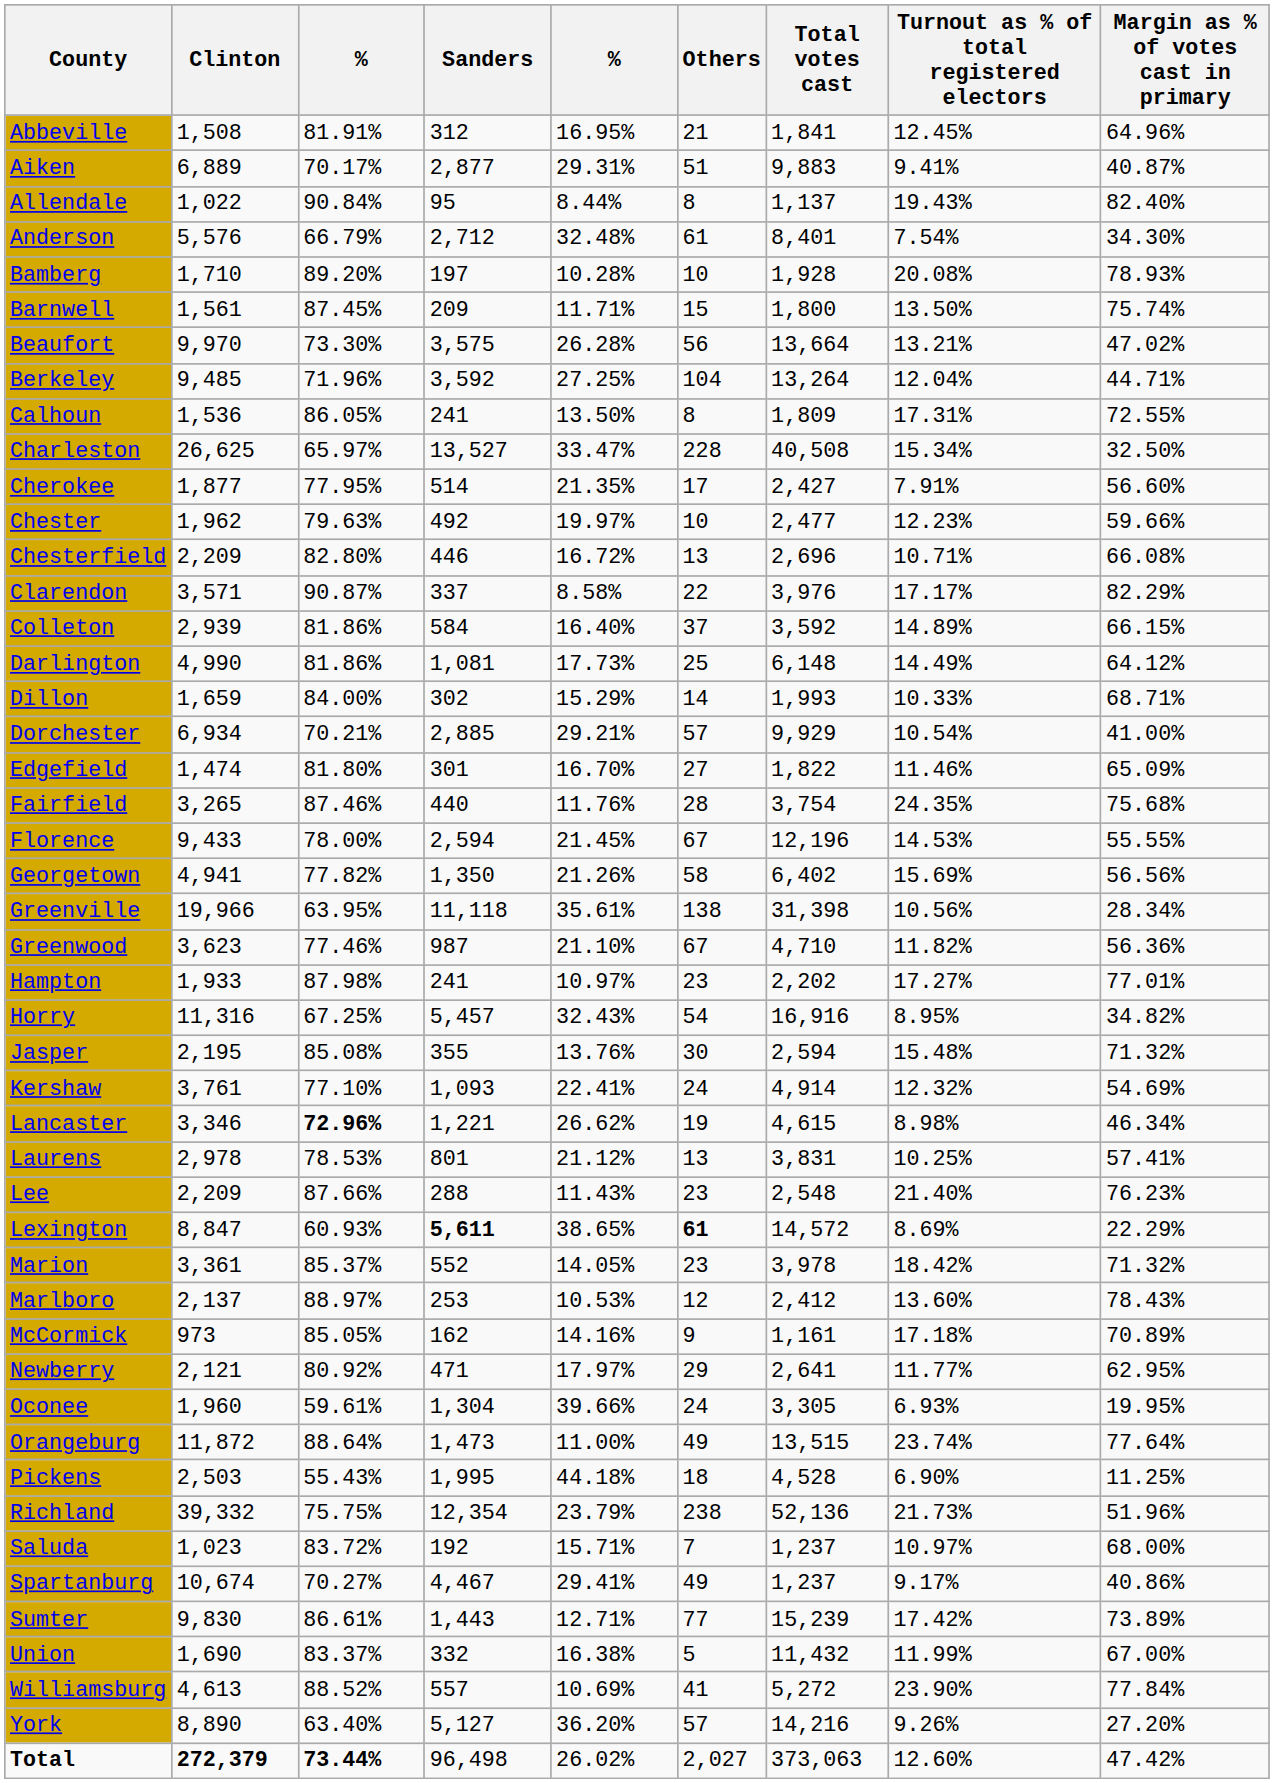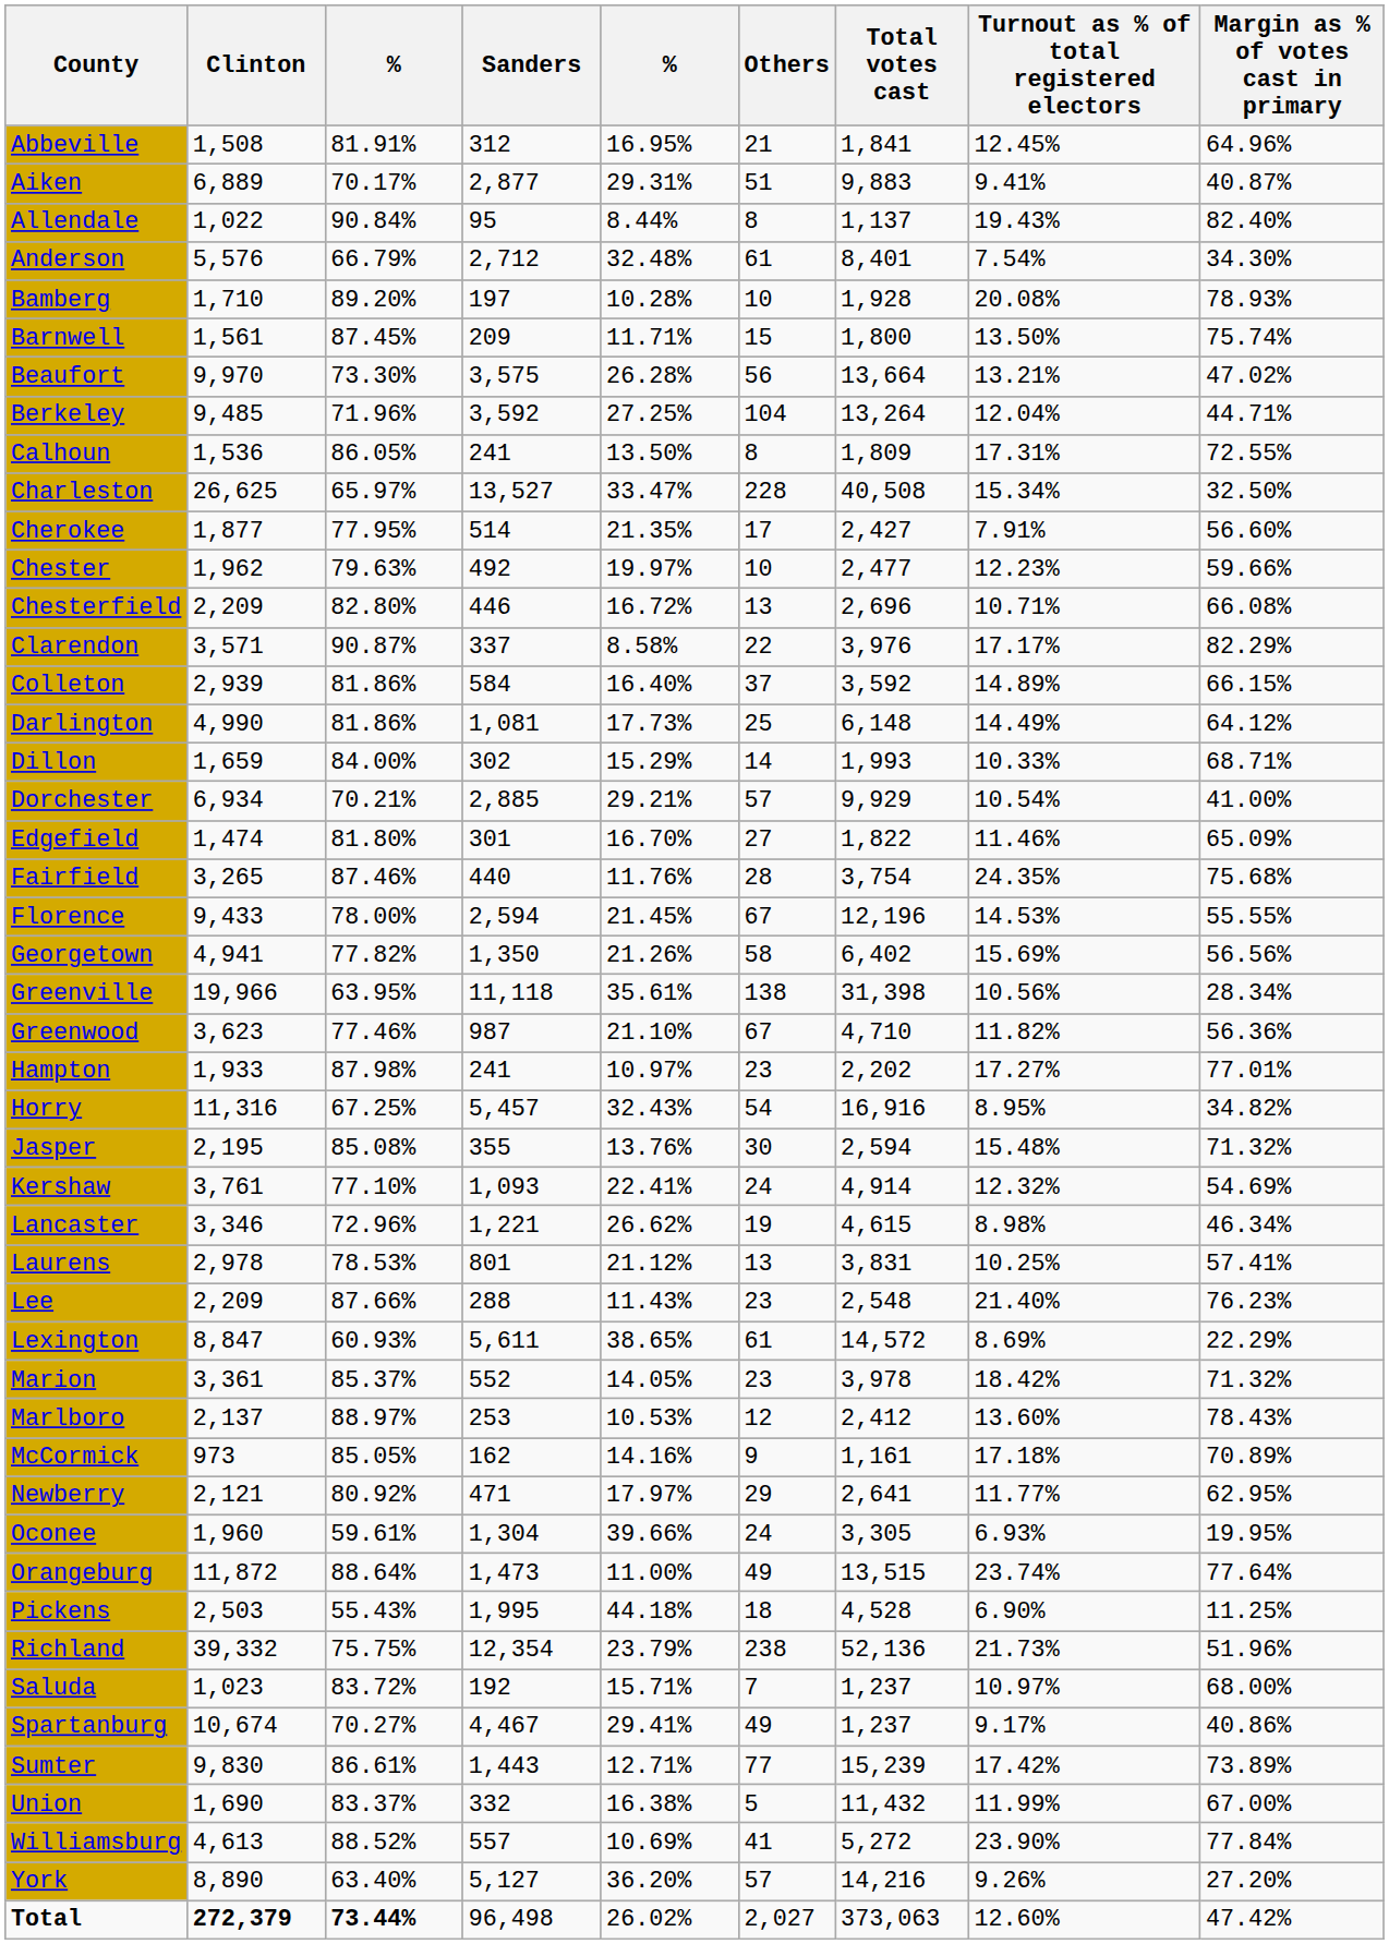Lancaster | column 3: bold -> normal
Lexington | Sanders: bold -> normal
Lexington | Others: bold -> normal
